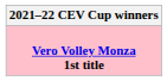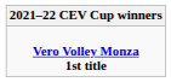row 2 | column 1: pink background -> no background
